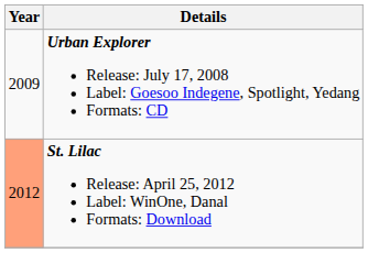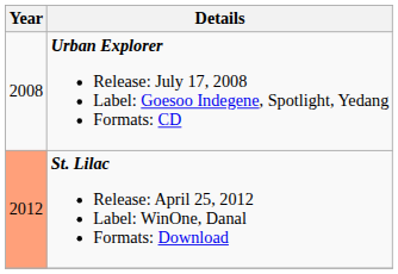row 2 | Year: 2009 -> 2008
